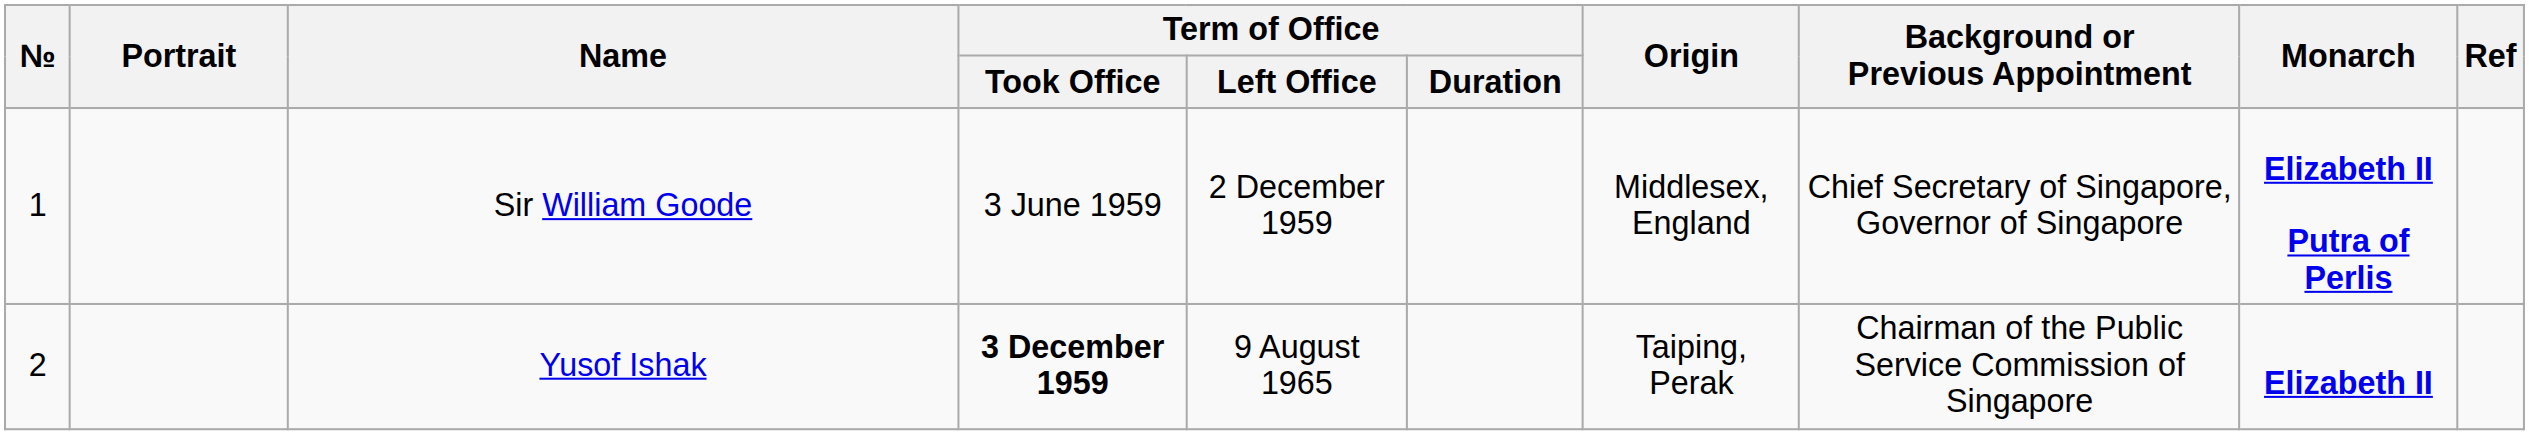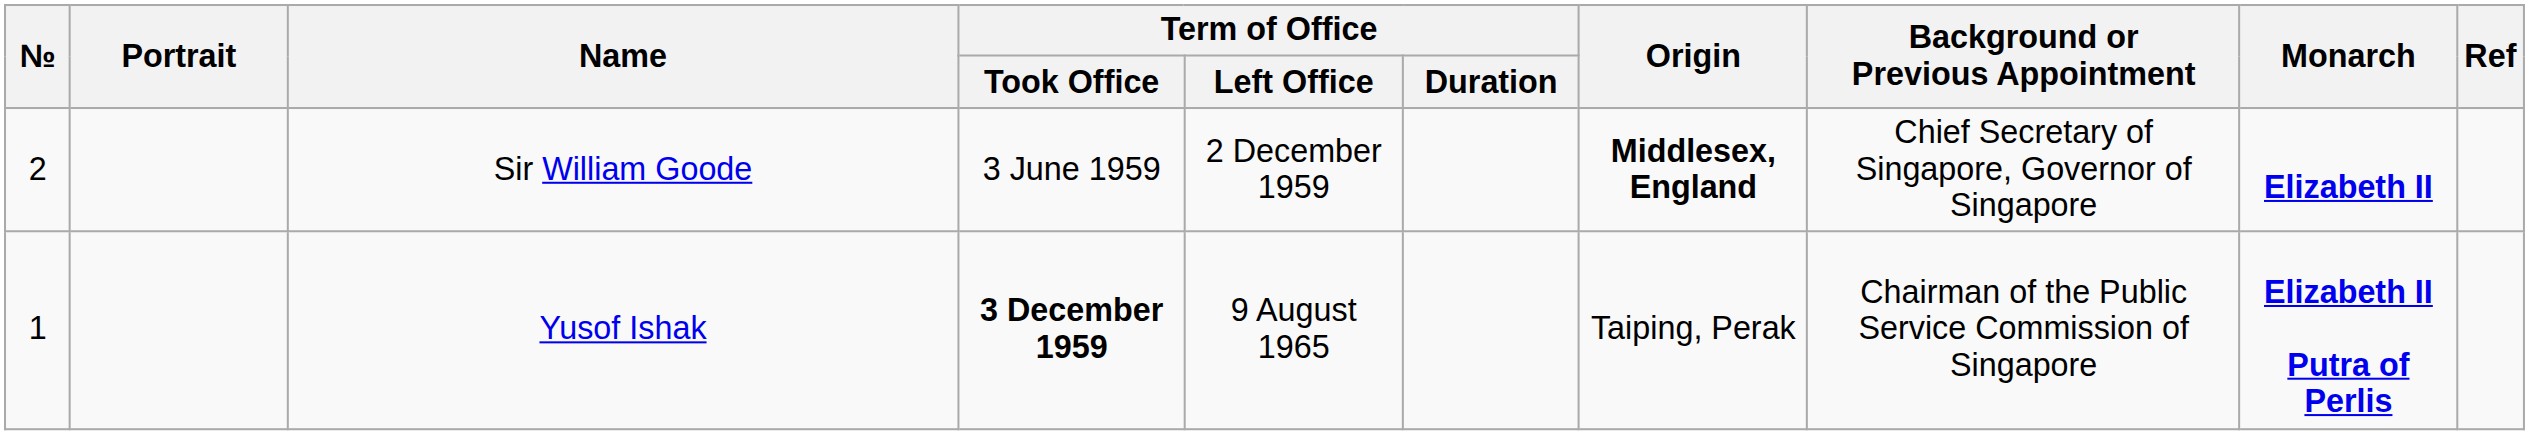Sir William Goode | №: 1 -> 2
Sir William Goode | Origin: normal -> bold
Sir William Goode | Monarch: Elizabeth II Putra of Perlis -> Elizabeth II
Yusof Ishak | №: 2 -> 1
Yusof Ishak | Monarch: Elizabeth II -> Elizabeth II Putra of Perlis
